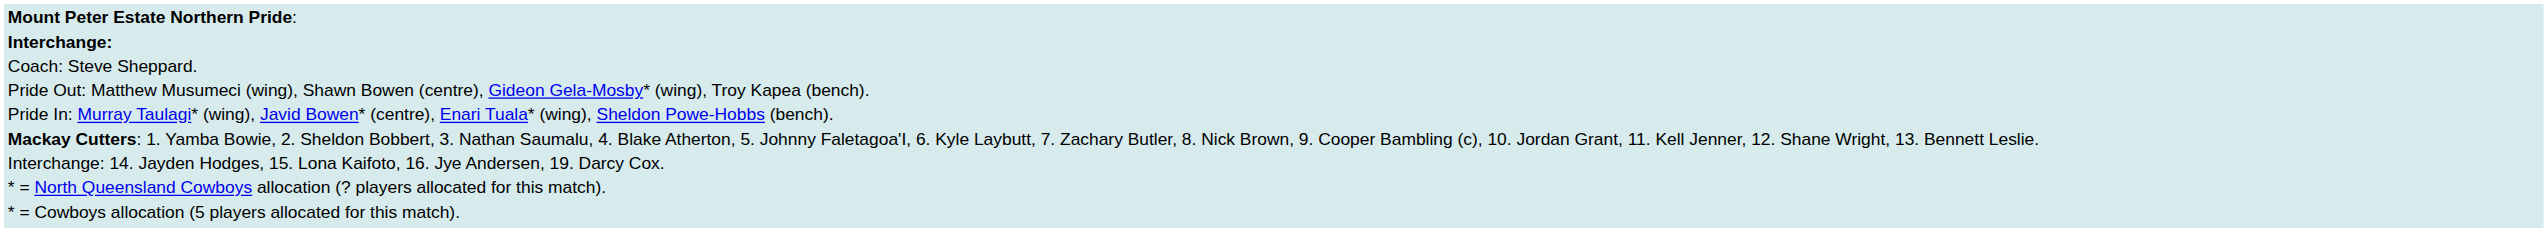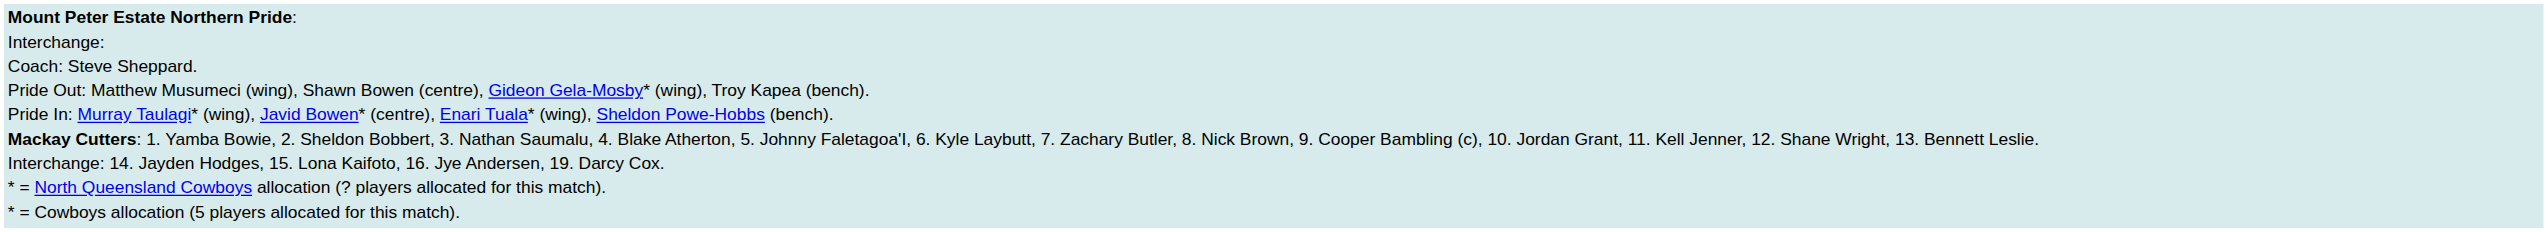row 2 | column 1: bold -> normal
